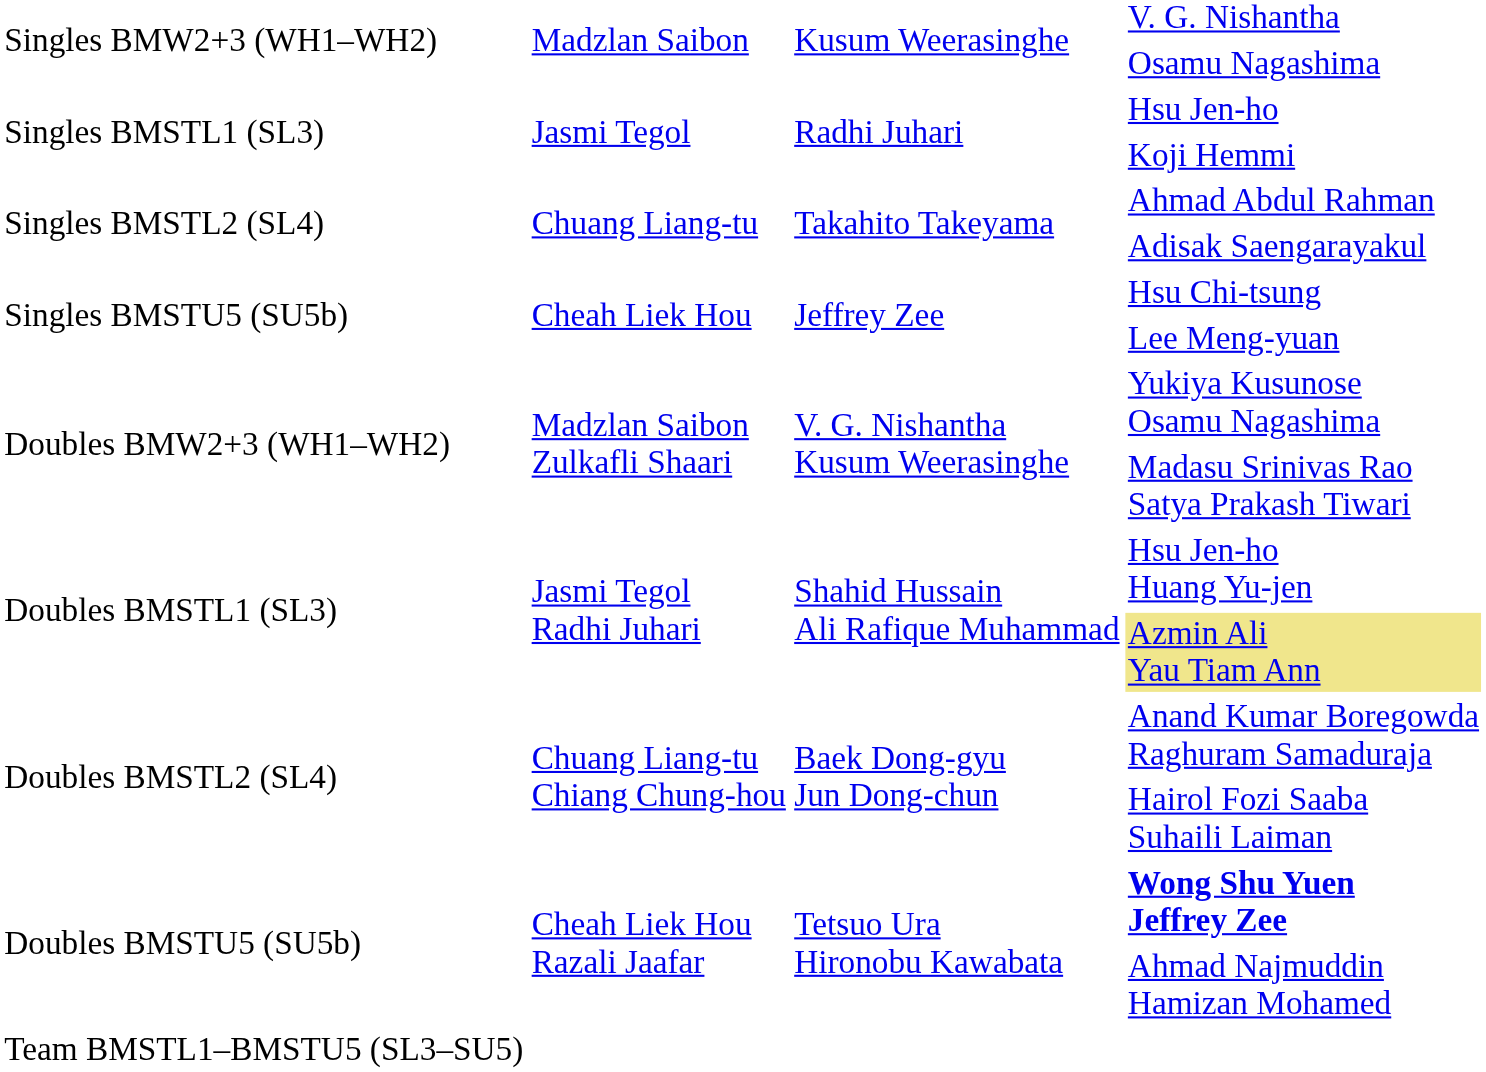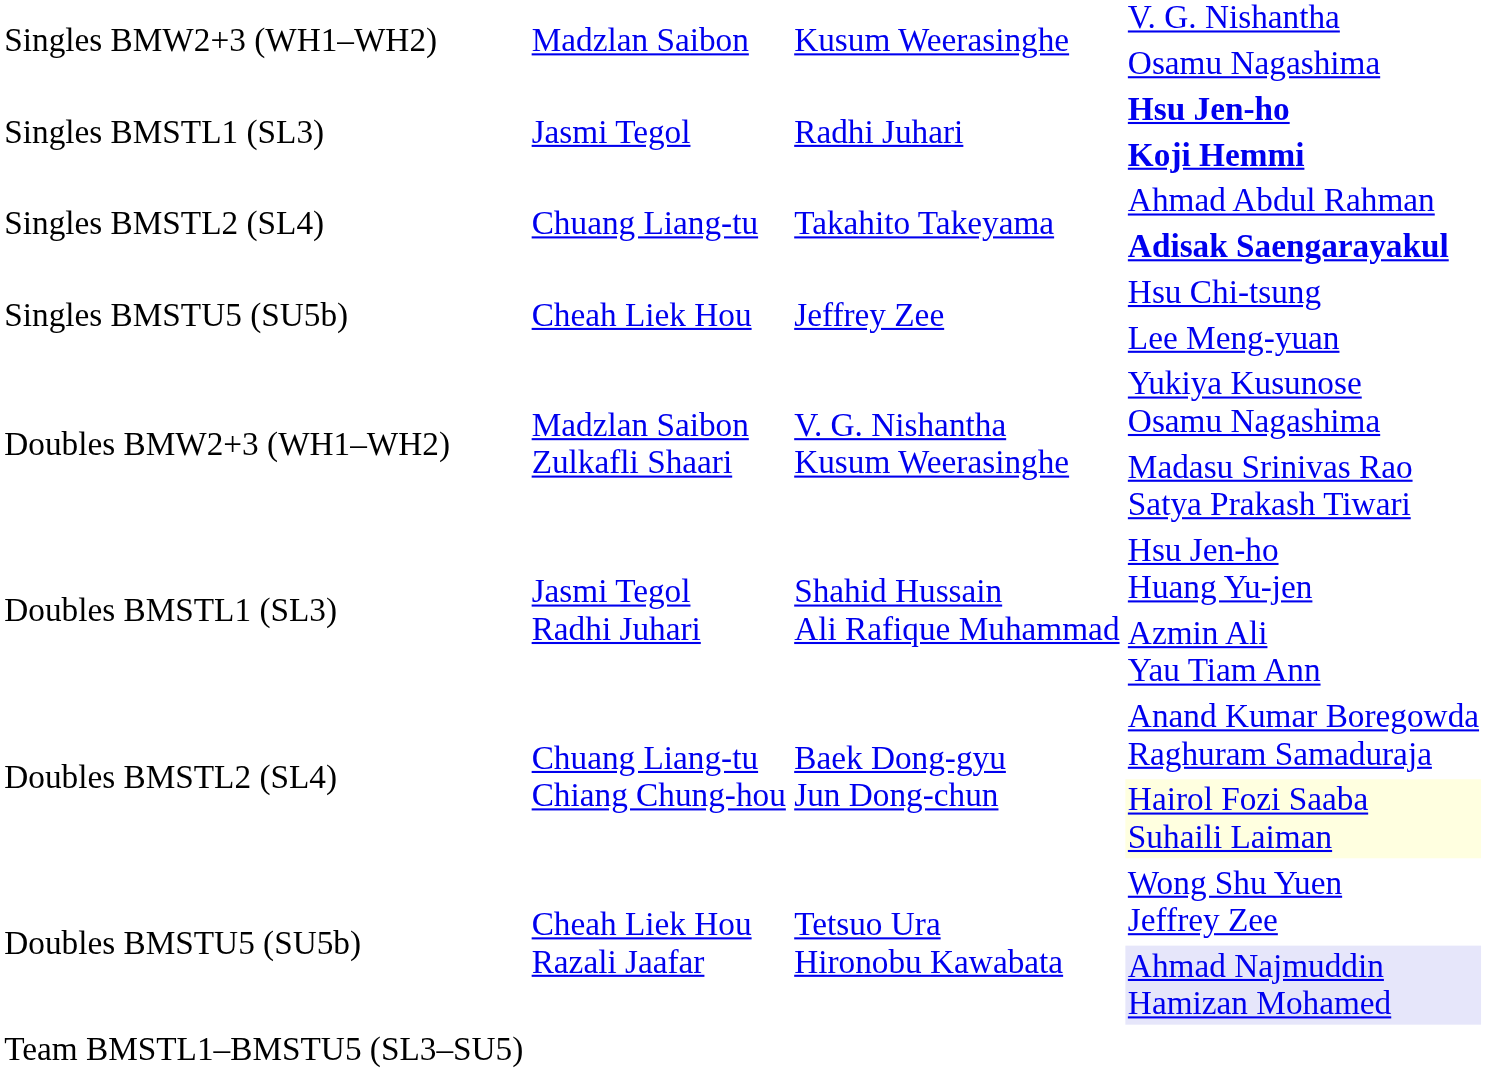Hsu Jen-ho | column 4: normal -> bold
Koji Hemmi | column 4: normal -> bold
Adisak Saengarayakul | column 4: normal -> bold
Azmin Ali Yau Tiam Ann | column 4: khaki background -> no background
Hairol Fozi Saaba Suhaili Laiman | column 4: no background -> lightyellow background
Wong Shu Yuen Jeffrey Zee | column 4: bold -> normal
Ahmad Najmuddin Hamizan Mohamed | column 4: no background -> lavender background
